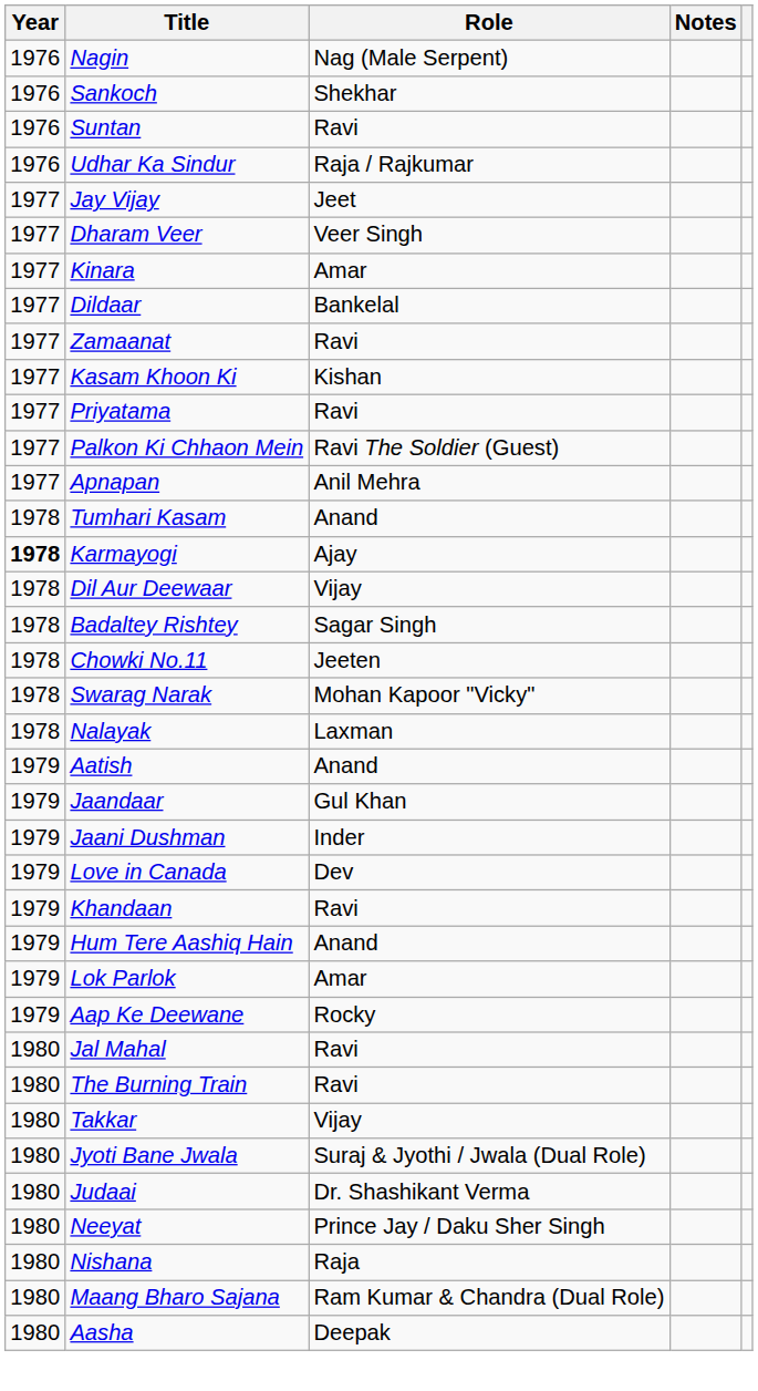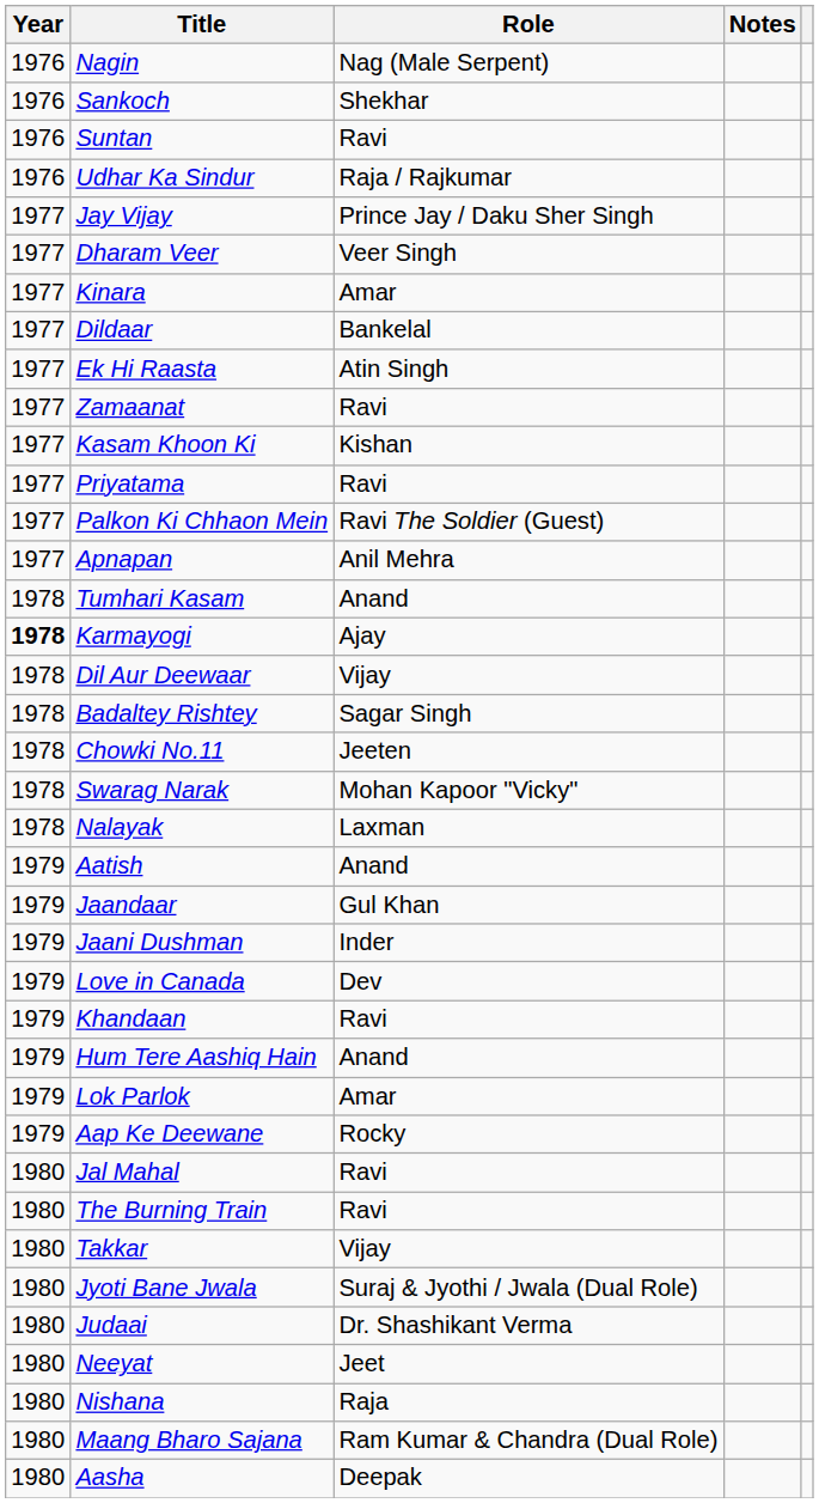Jay Vijay | Role: Jeet -> Prince Jay / Daku Sher Singh
+ row: 1977 | Ek Hi Raasta | Atin Singh
Neeyat | Role: Prince Jay / Daku Sher Singh -> Jeet
